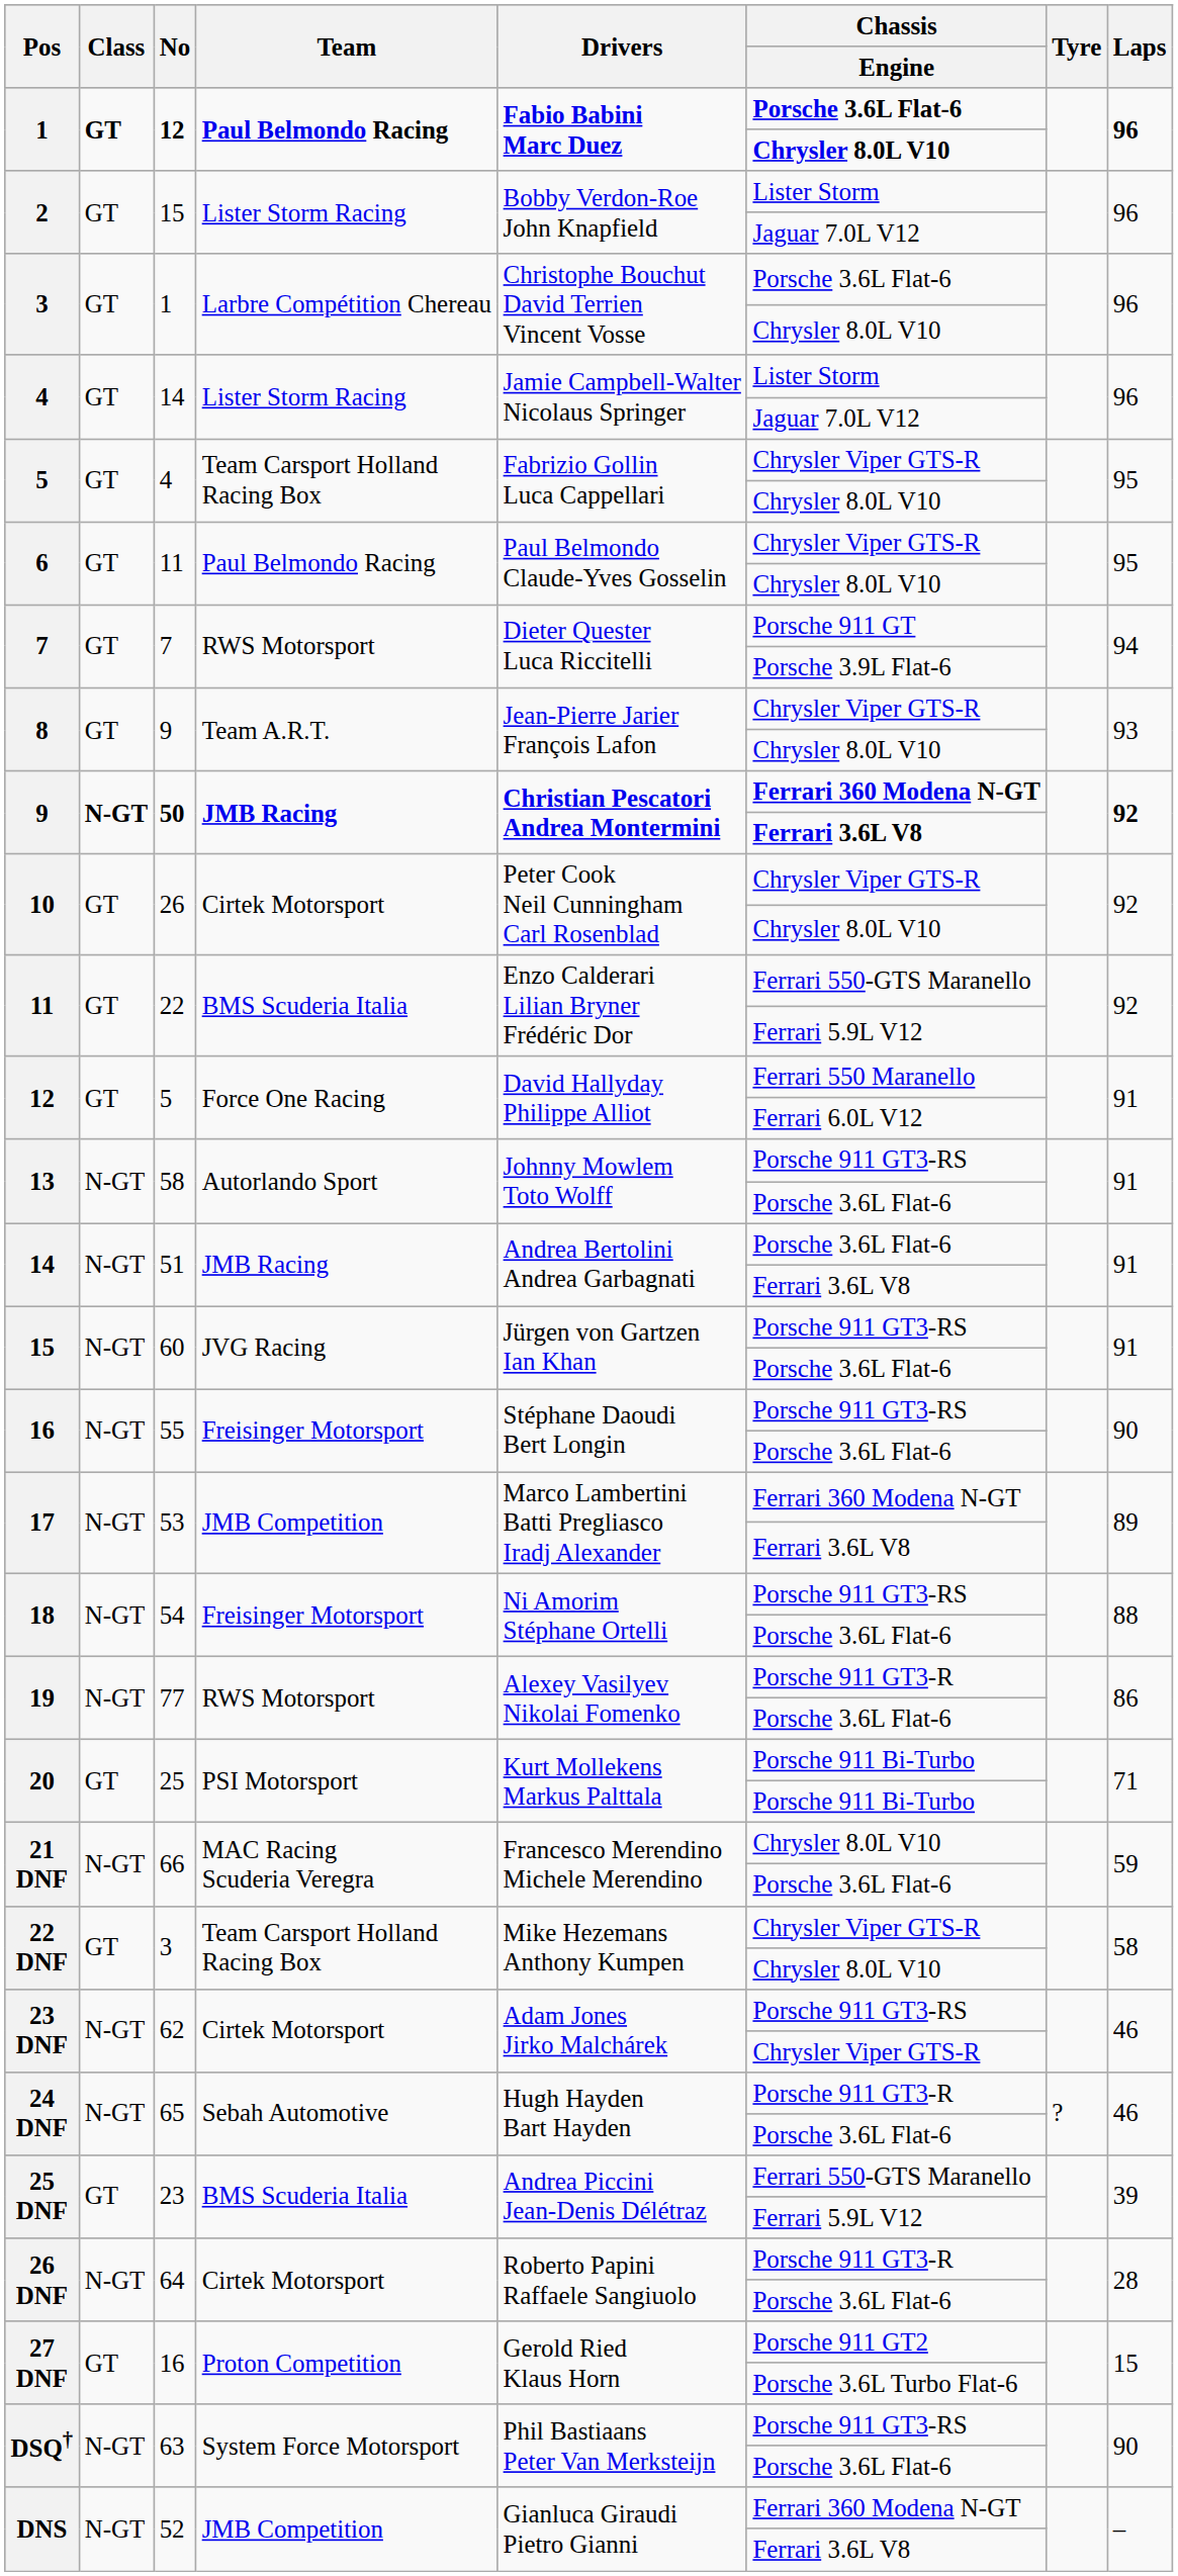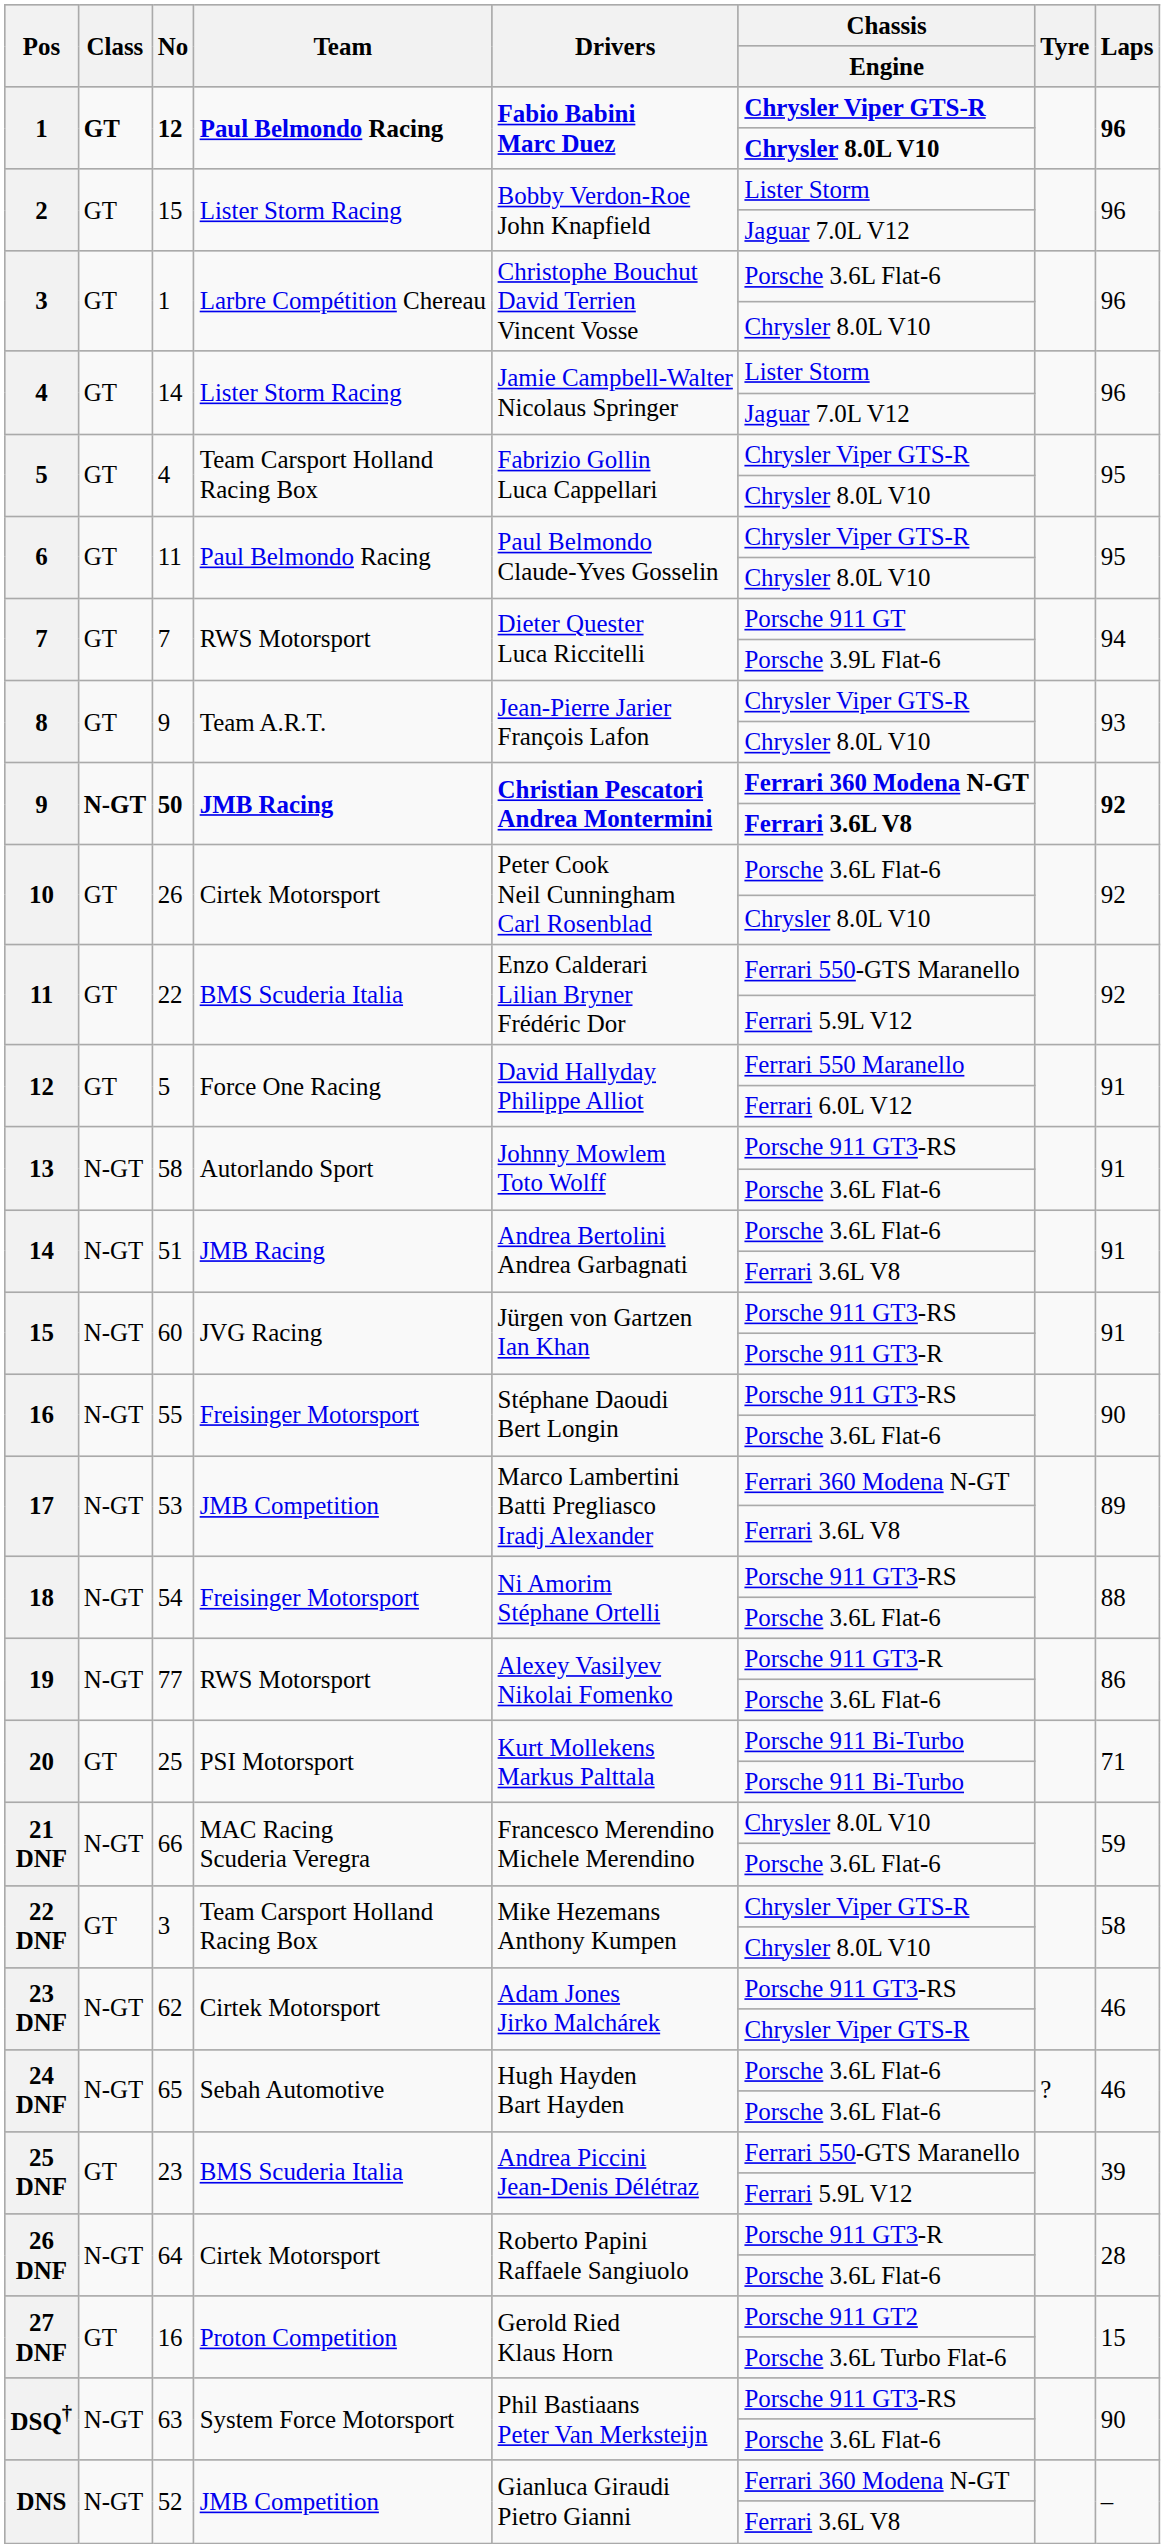row 3 | Chassis / Engine: Porsche 3.6L Flat-6 -> Chrysler Viper GTS-R
row 21 | Chassis / Engine: Chrysler Viper GTS-R -> Porsche 3.6L Flat-6
row 32 | Chassis / Engine: Porsche 3.6L Flat-6 -> Porsche 911 GT3-R
row 49 | Chassis / Engine: Porsche 911 GT3-R -> Porsche 3.6L Flat-6
